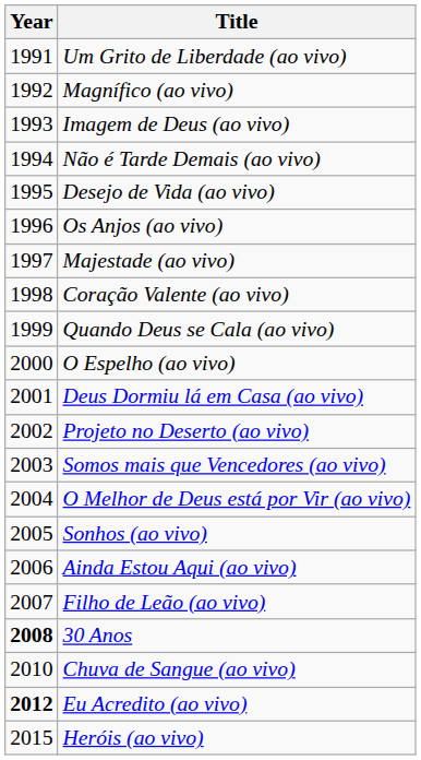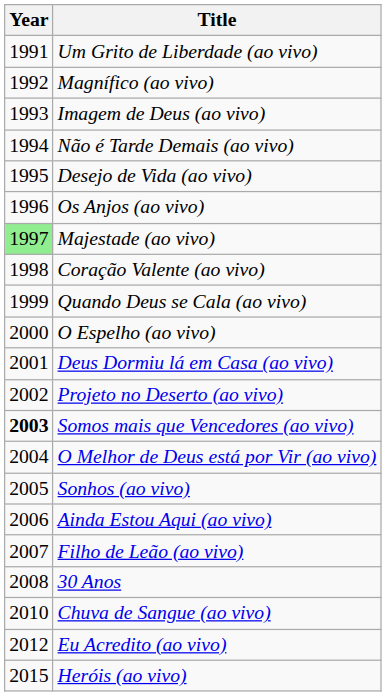Majestade (ao vivo) | Year: no background -> lightgreen background
Somos mais que Vencedores (ao vivo) | Year: normal -> bold
30 Anos | Year: bold -> normal
Eu Acredito (ao vivo) | Year: bold -> normal
